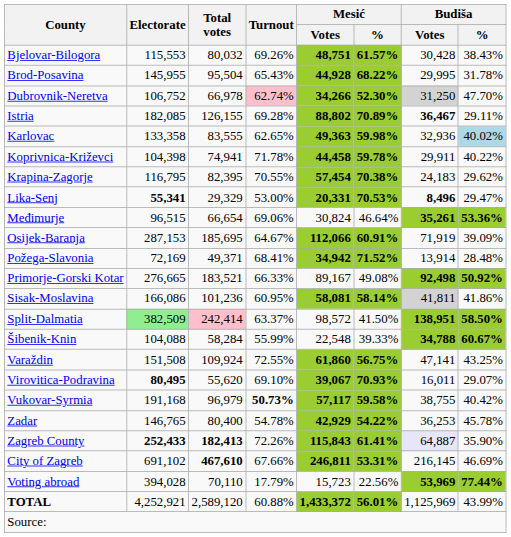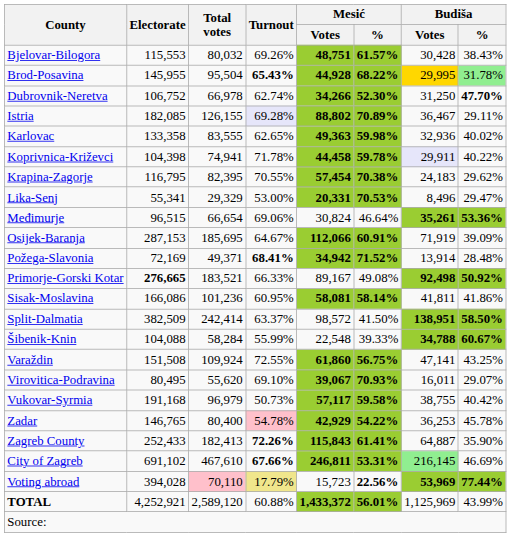Brod-Posavina | Turnout: normal -> bold
Brod-Posavina | Budiša / Votes: no background -> gold background
Brod-Posavina | Budiša / %: no background -> lightgreen background
Dubrovnik-Neretva | Turnout: pink background -> no background
Dubrovnik-Neretva | Budiša / Votes: lightgrey background -> no background
Dubrovnik-Neretva | Budiša / %: normal -> bold
Istria | Turnout: no background -> lavender background
Istria | Budiša / Votes: bold -> normal
Karlovac | Budiša / %: lightblue background -> no background
Koprivnica-Križevci | Budiša / Votes: no background -> lavender background
Lika-Senj | Electorate: bold -> normal
Lika-Senj | Budiša / Votes: bold -> normal
Požega-Slavonia | Turnout: normal -> bold
Primorje-Gorski Kotar | Electorate: normal -> bold
Sisak-Moslavina | Budiša / Votes: lightgrey background -> no background
Split-Dalmatia | Electorate: lightgreen background -> no background
Split-Dalmatia | Total votes: pink background -> no background
Virovitica-Podravina | Electorate: bold -> normal
Vukovar-Syrmia | Turnout: bold -> normal
Zadar | Turnout: no background -> pink background
Zagreb County | Electorate: bold -> normal
Zagreb County | Total votes: bold -> normal
Zagreb County | Turnout: normal -> bold
Zagreb County | Budiša / Votes: lavender background -> no background
City of Zagreb | Total votes: bold -> normal
City of Zagreb | Turnout: normal -> bold
City of Zagreb | Budiša / Votes: no background -> lightgreen background
Voting abroad | Total votes: no background -> pink background
Voting abroad | Turnout: no background -> khaki background
Voting abroad | Mesić / %: normal -> bold
